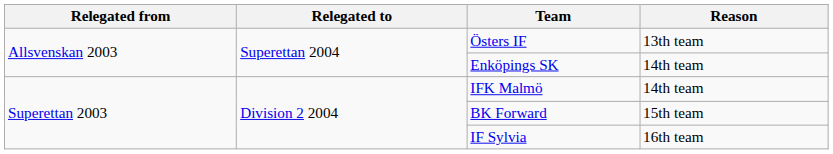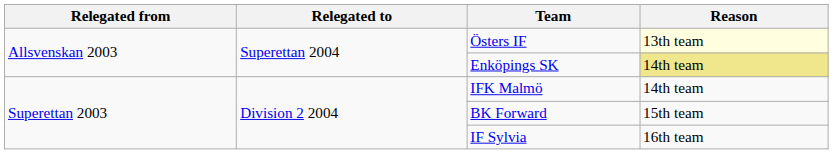Östers IF | Reason: no background -> lightyellow background
Enköpings SK | Reason: no background -> khaki background
